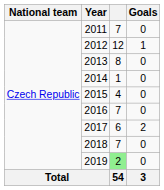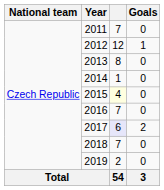2015 | column 3: no background -> lightyellow background
2017 | column 3: no background -> lavender background
2019 | column 3: lightgreen background -> no background
